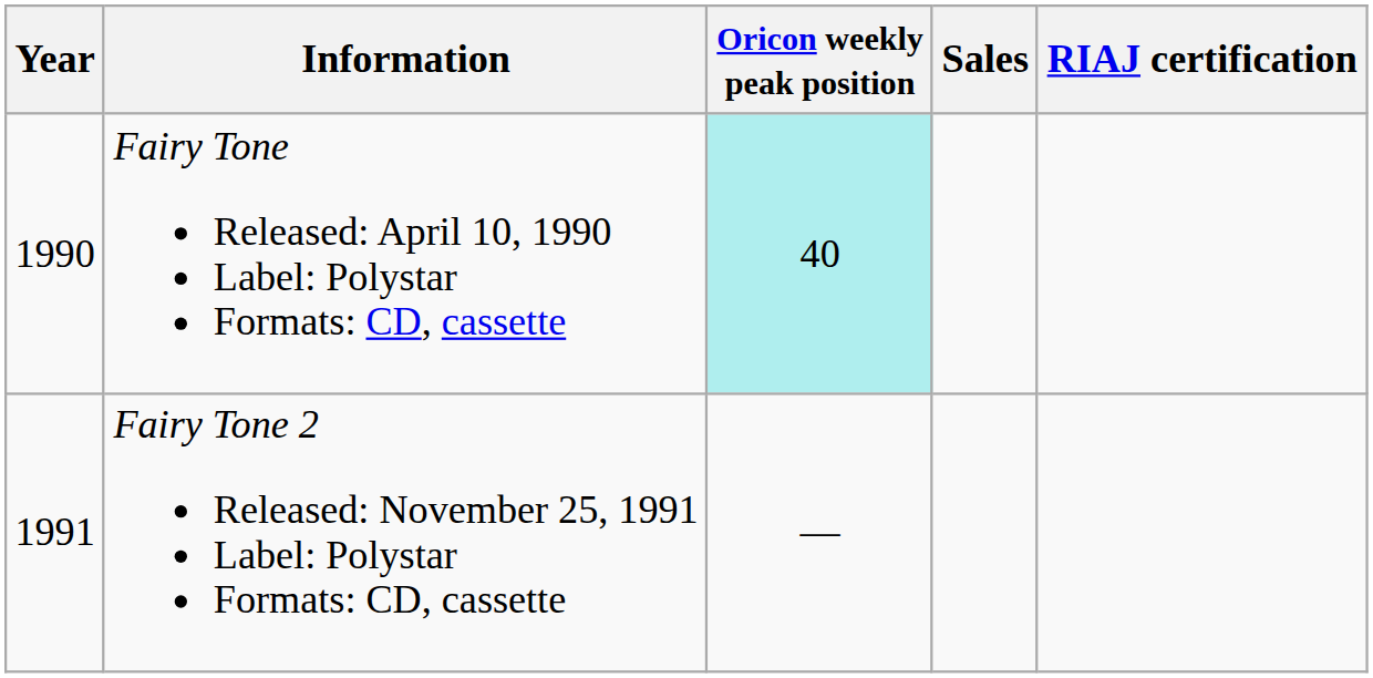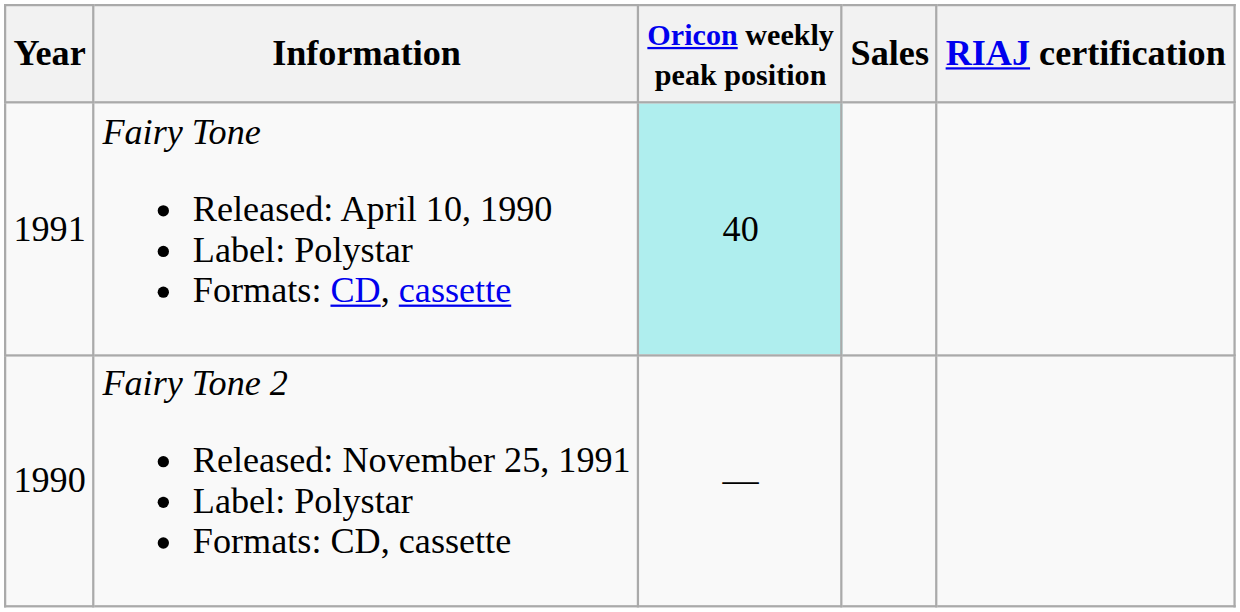row 2 | Year: 1990 -> 1991
row 3 | Year: 1991 -> 1990
